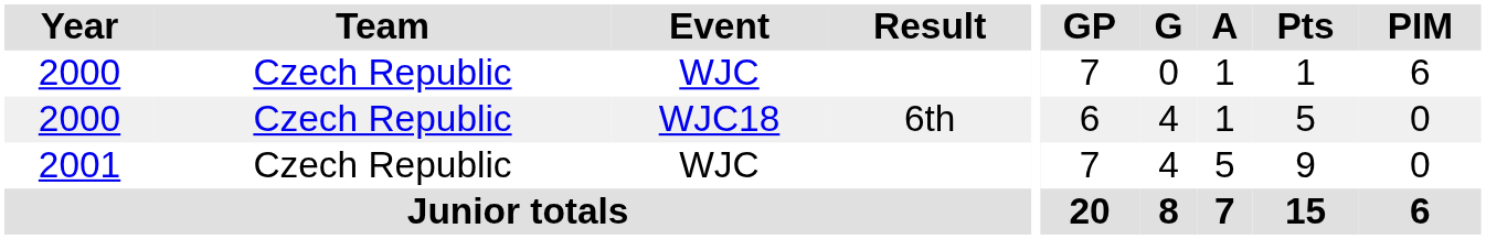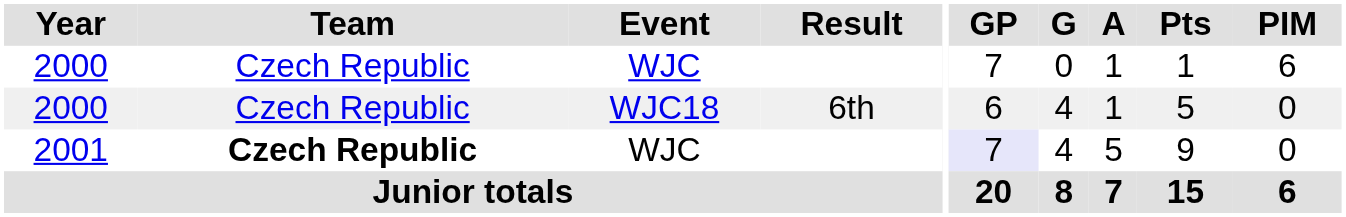2001 | Team: normal -> bold
2001 | GP: no background -> lavender background
